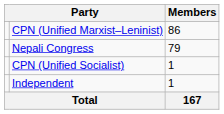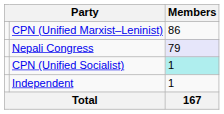Nepali Congress | Members: no background -> lavender background
CPN (Unified Socialist) | Members: no background -> paleturquoise background
